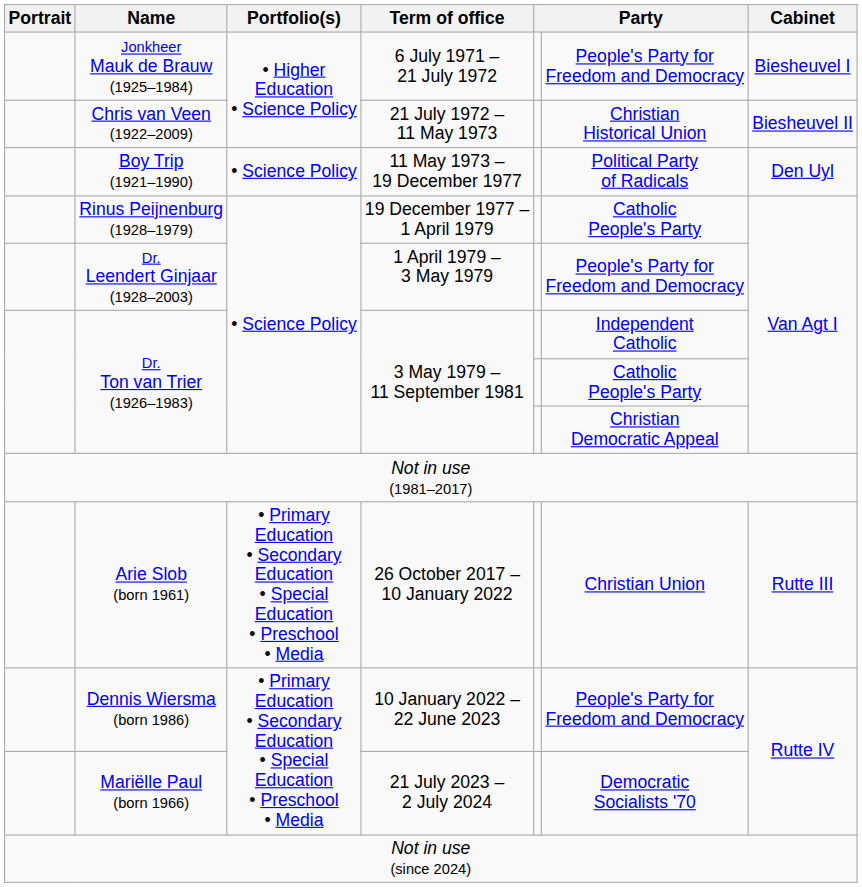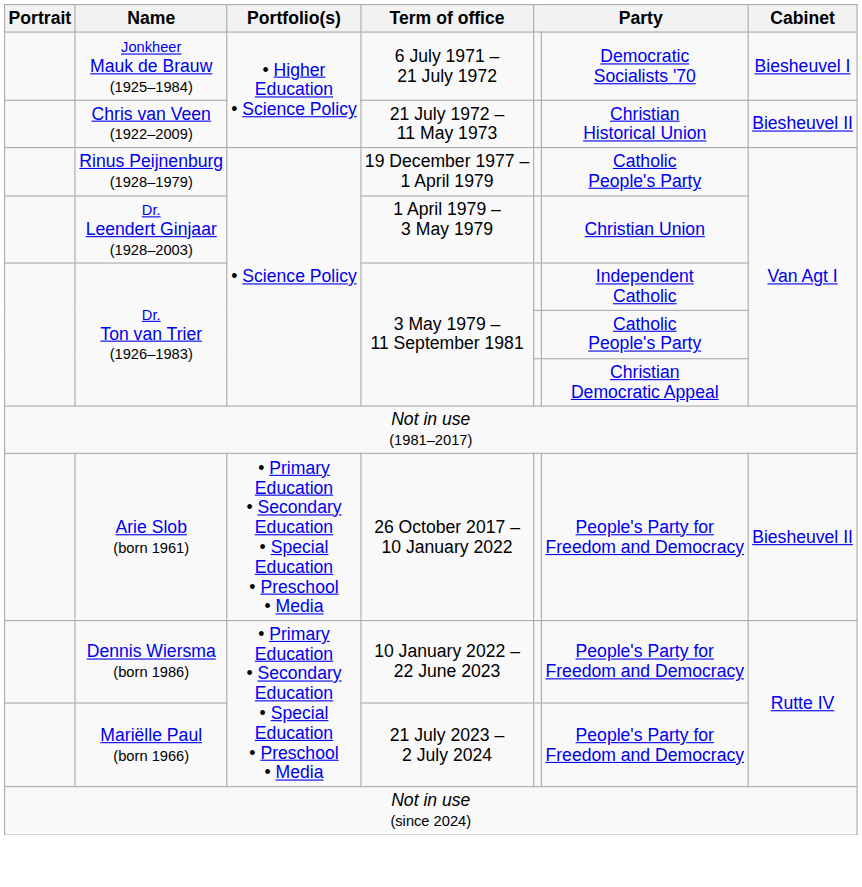Jonkheer Mauk de Brauw (1925–1984) | column 6: People's Party for Freedom and Democracy -> Democratic Socialists '70
- row: Boy Trip (1921–1990) | • Science Policy | 11 May 1973 – 19 December 1977 | Political Party of Radicals | Den Uyl
Dr. Leendert Ginjaar (1928–2003) | column 6: People's Party for Freedom and Democracy -> Christian Union
Arie Slob (born 1961) | column 6: Christian Union -> People's Party for Freedom and Democracy
Arie Slob (born 1961) | Cabinet: Rutte III -> Biesheuvel II
Mariëlle Paul (born 1966) | column 6: Democratic Socialists '70 -> People's Party for Freedom and Democracy
